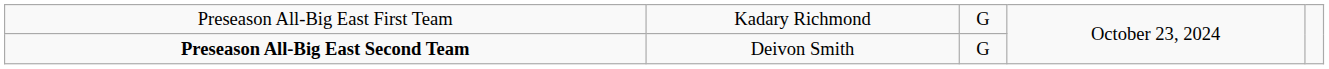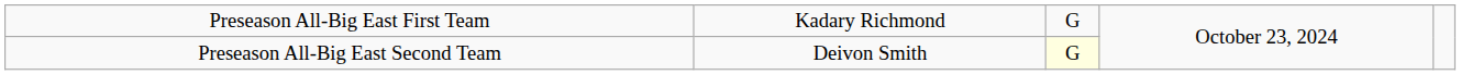row 2 | column 1: bold -> normal
row 2 | column 3: no background -> lightyellow background
